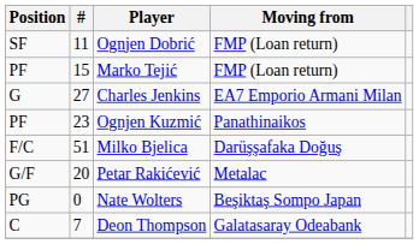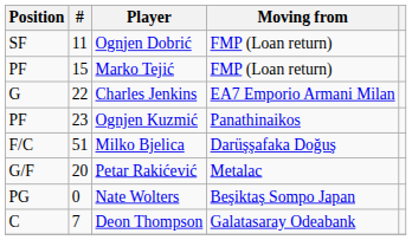Charles Jenkins | #: 27 -> 22
